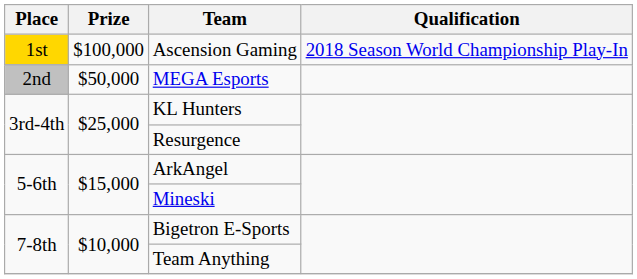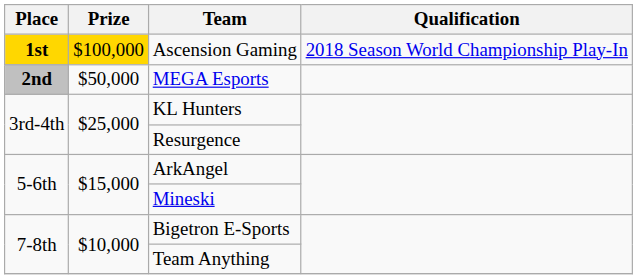Ascension Gaming | Place: normal -> bold
Ascension Gaming | Prize: no background -> gold background
MEGA Esports | Place: normal -> bold
